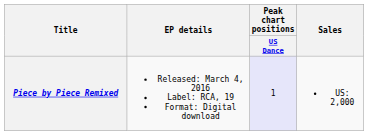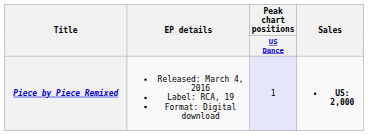Piece by Piece Remixed | Sales: normal -> bold
